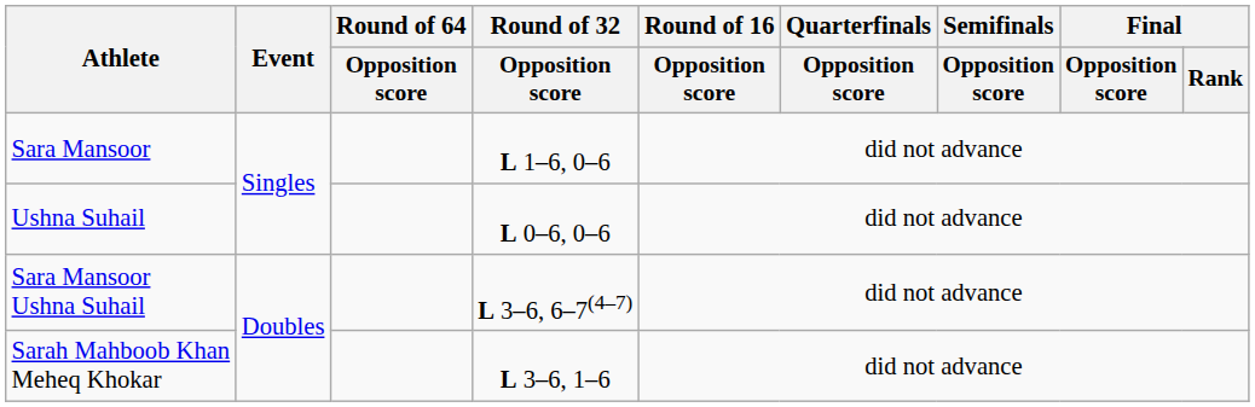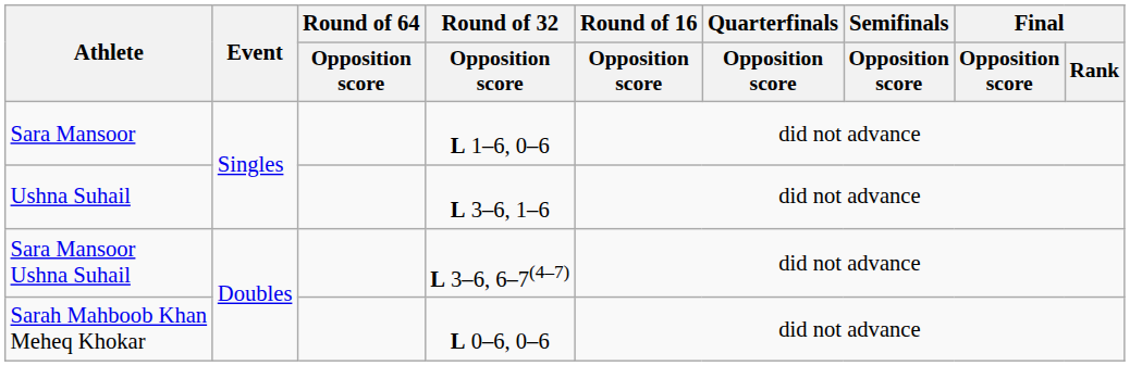Ushna Suhail | Round of 32 / Opposition score: L 0–6, 0–6 -> L 3–6, 1–6
Sarah Mahboob Khan Meheq Khokar | Round of 32 / Opposition score: L 3–6, 1–6 -> L 0–6, 0–6
